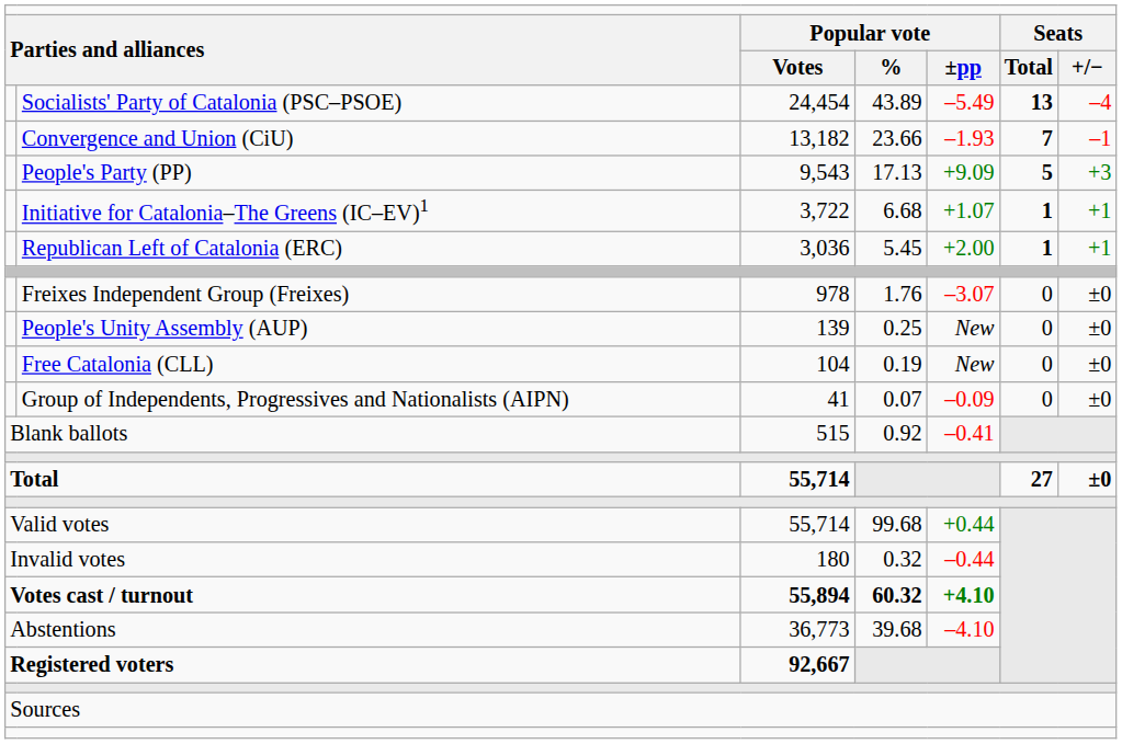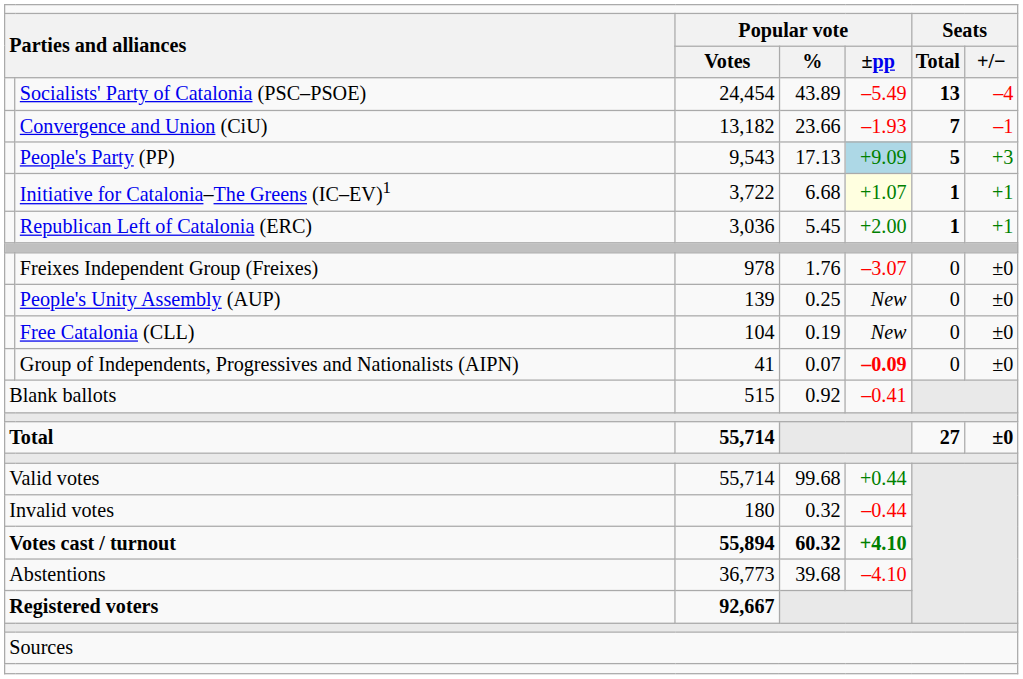People's Party (PP) | column 5: no background -> lightblue background
Initiative for Catalonia–The Greens (IC–EV)1 | column 5: no background -> lightyellow background
Group of Independents, Progressives and Nationalists (AIPN) | column 5: normal -> bold
